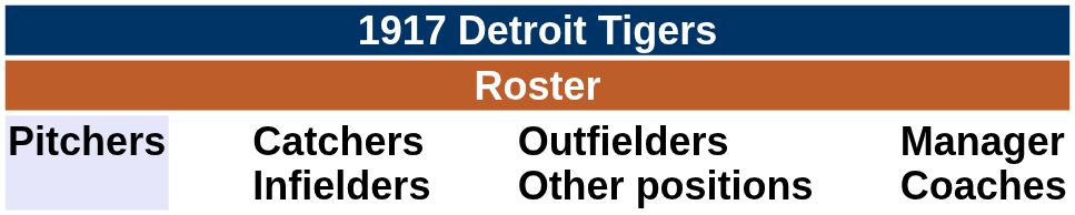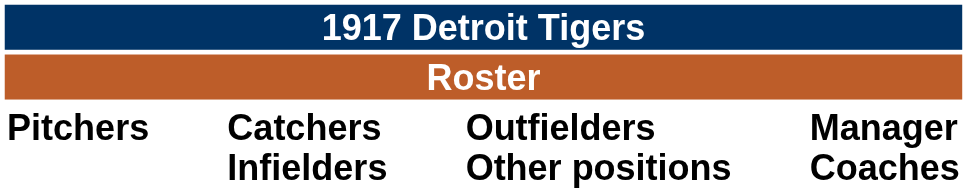Pitchers | column 1: lavender background -> no background
